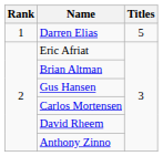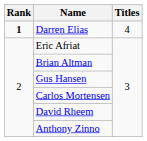Darren Elias | Rank: normal -> bold
Darren Elias | Titles: 5 -> 4
